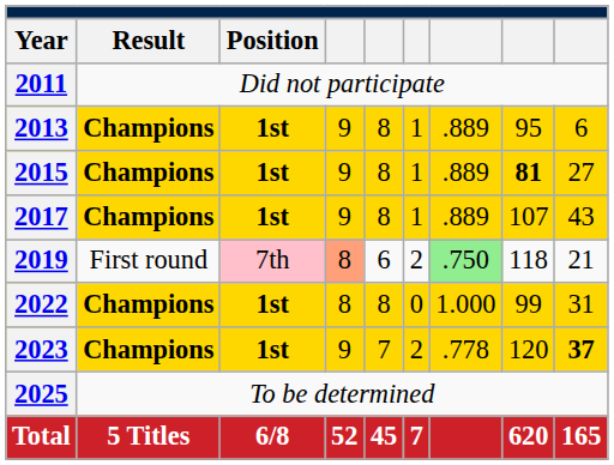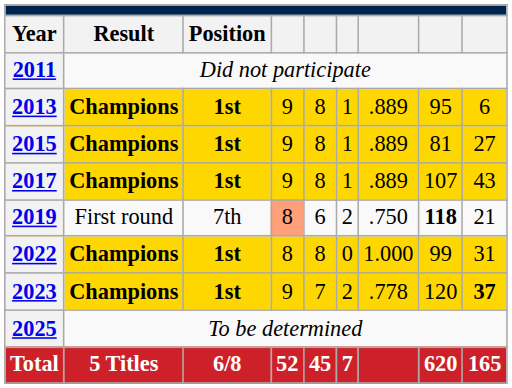2015 | column 8: bold -> normal
2019 | Position: pink background -> no background
2019 | column 7: lightgreen background -> no background
2019 | column 8: normal -> bold
